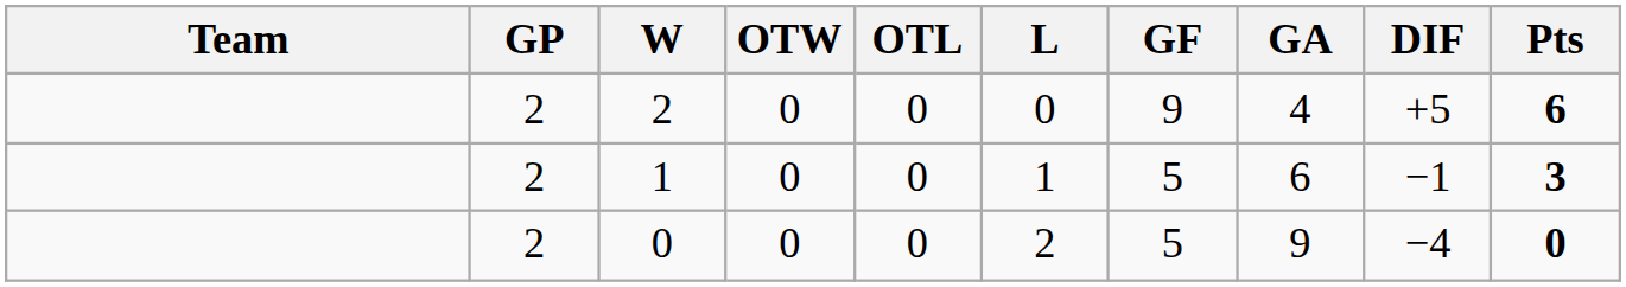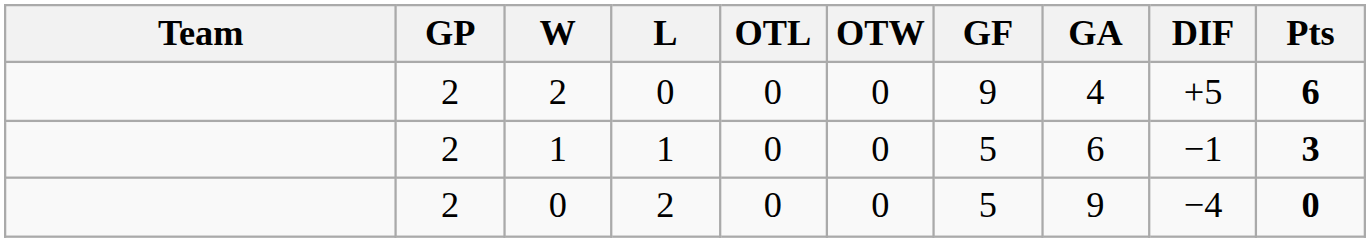columns swapped: OTW <-> L
